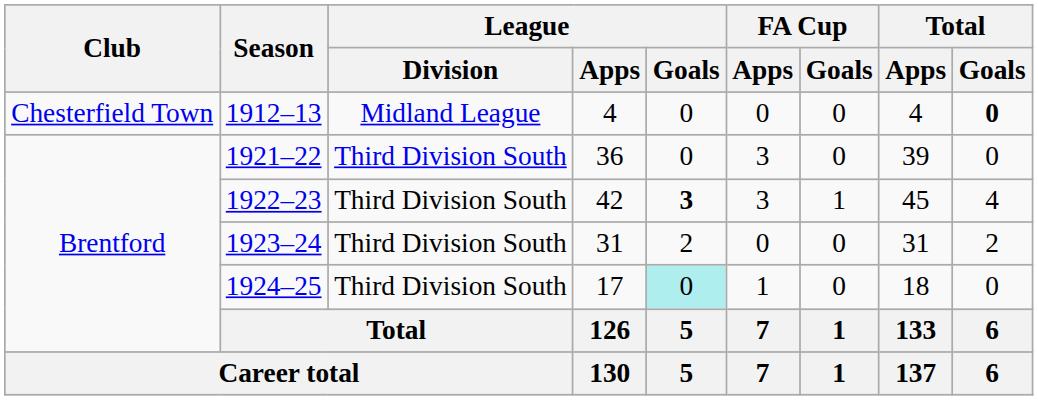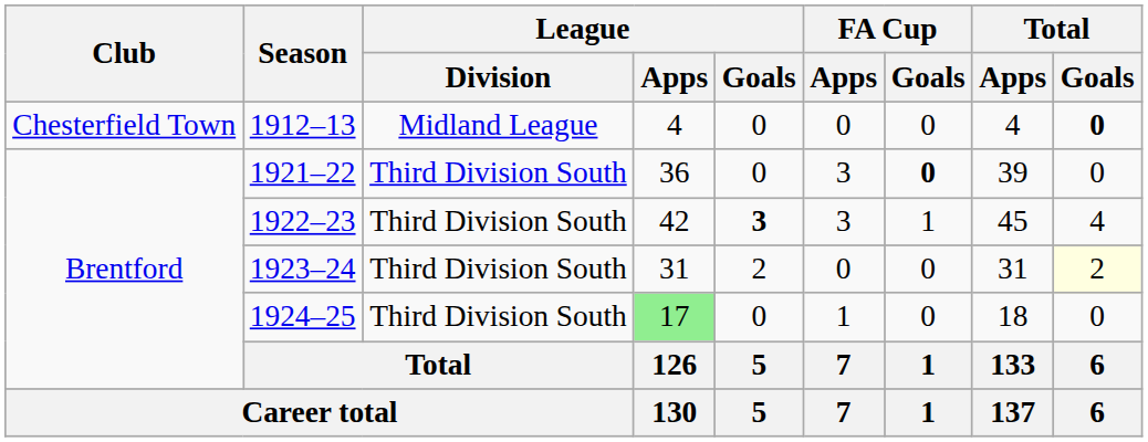1921–22 | FA Cup / Goals: normal -> bold
1923–24 | Total / Goals: no background -> lightyellow background
1924–25 | League / Apps: no background -> lightgreen background
1924–25 | League / Goals: paleturquoise background -> no background
